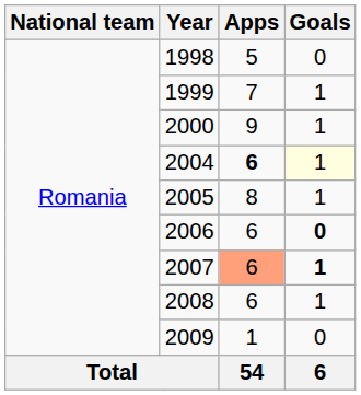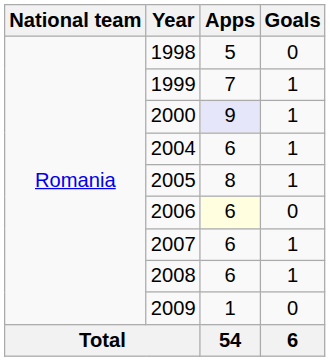2000 | Apps: no background -> lavender background
2004 | Apps: bold -> normal
2004 | Goals: lightyellow background -> no background
2006 | Apps: no background -> lightyellow background
2006 | Goals: bold -> normal
2007 | Apps: lightsalmon background -> no background
2007 | Goals: bold -> normal
